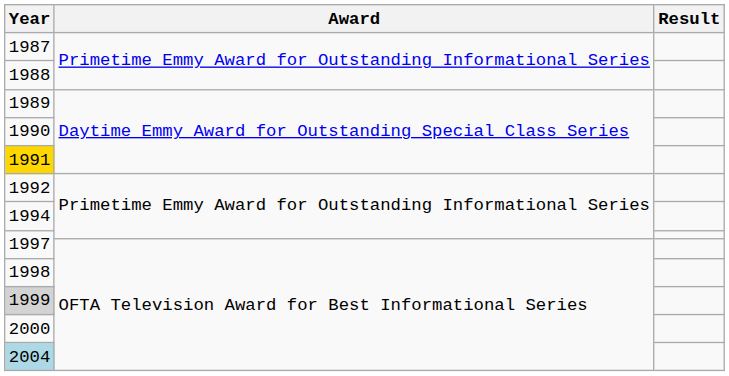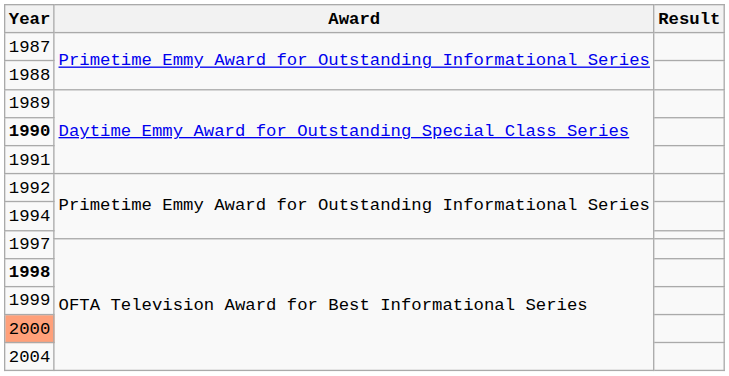1990 | Year: normal -> bold
1991 | Year: gold background -> no background
1998 | Year: normal -> bold
1999 | Year: lightgrey background -> no background
2000 | Year: no background -> lightsalmon background
2004 | Year: lightblue background -> no background
